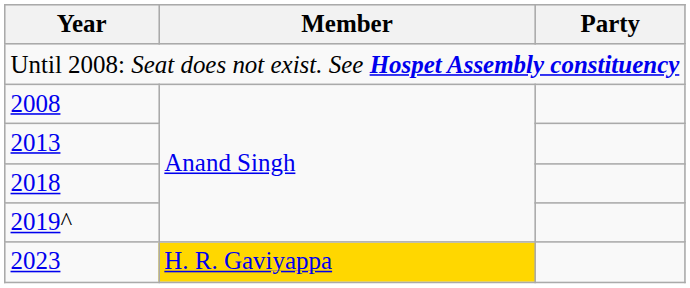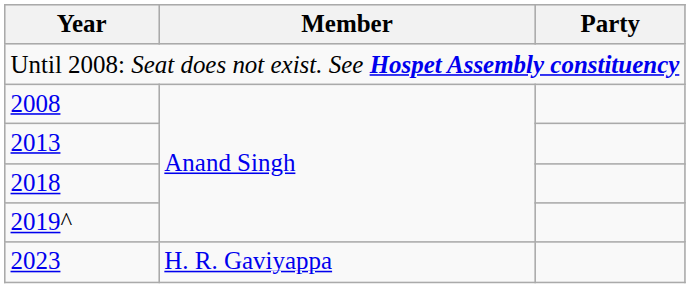2023 | Member: gold background -> no background
